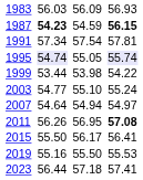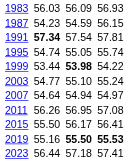1987 | column 2: bold -> normal
1987 | column 4: bold -> normal
1991 | column 2: normal -> bold
1995 | column 2: lavender background -> no background
1995 | column 4: lavender background -> no background
1999 | column 3: normal -> bold
2011 | column 4: bold -> normal
2019 | column 3: normal -> bold
2019 | column 4: normal -> bold
